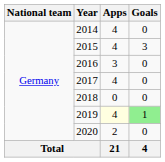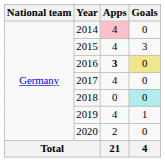2014 | Apps: no background -> pink background
2016 | Apps: normal -> bold
2016 | Goals: no background -> khaki background
2018 | Goals: no background -> paleturquoise background
2019 | Apps: lightyellow background -> no background
2019 | Goals: lightgreen background -> no background
